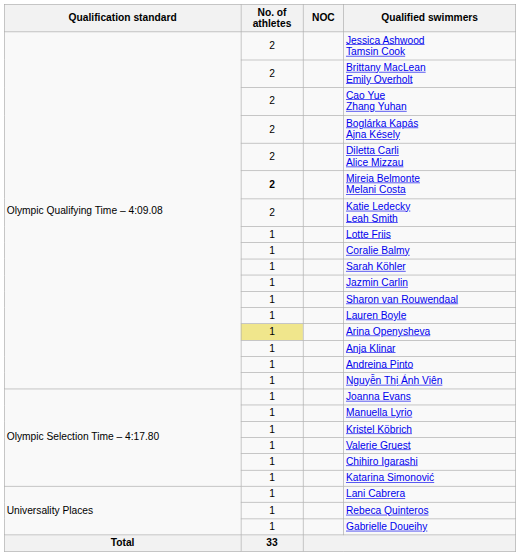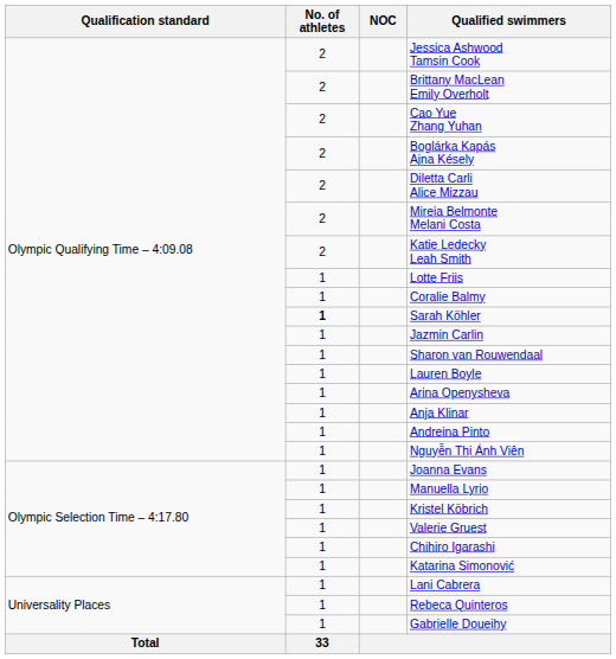Mireia Belmonte Melani Costa | No. of athletes: bold -> normal
Sarah Köhler | No. of athletes: normal -> bold
Arina Openysheva | No. of athletes: khaki background -> no background
